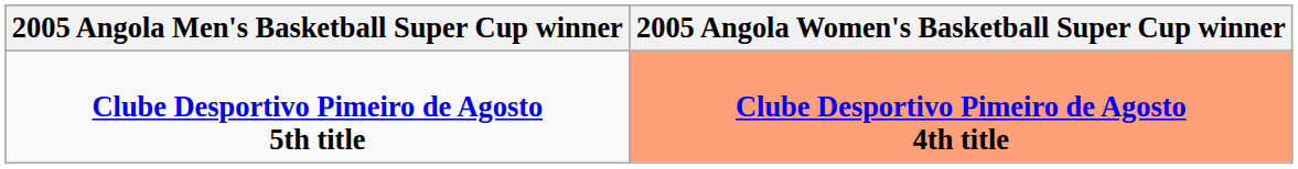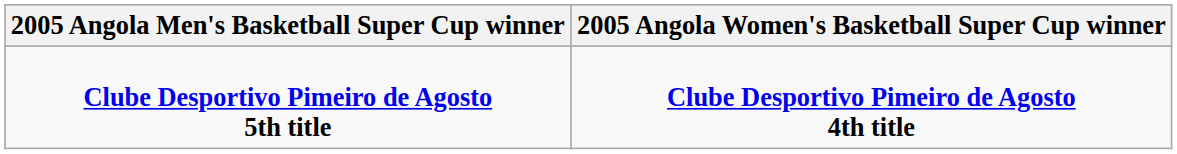Clube Desportivo Pimeiro de Agosto 5th title | 2005 Angola Women's Basketball Super Cup winner: lightsalmon background -> no background
